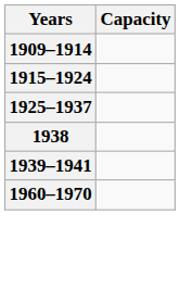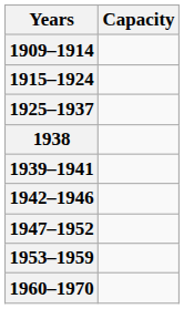+ row: 1942–1946
+ row: 1947–1952
+ row: 1953–1959
